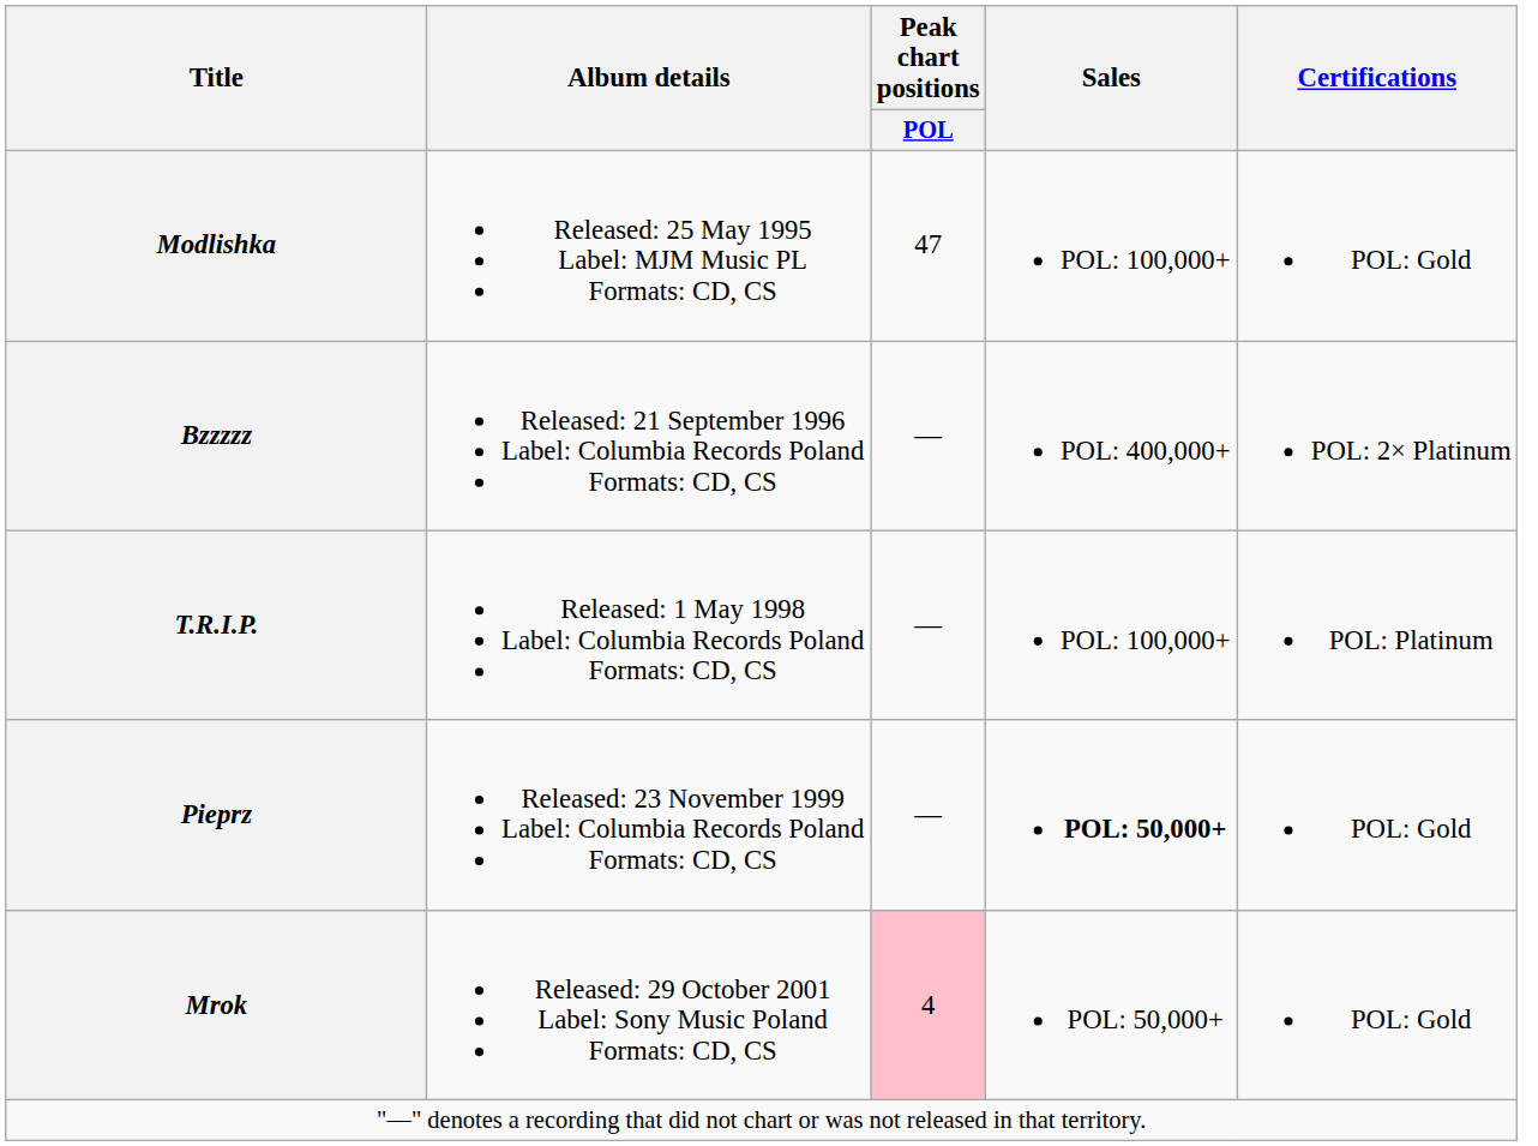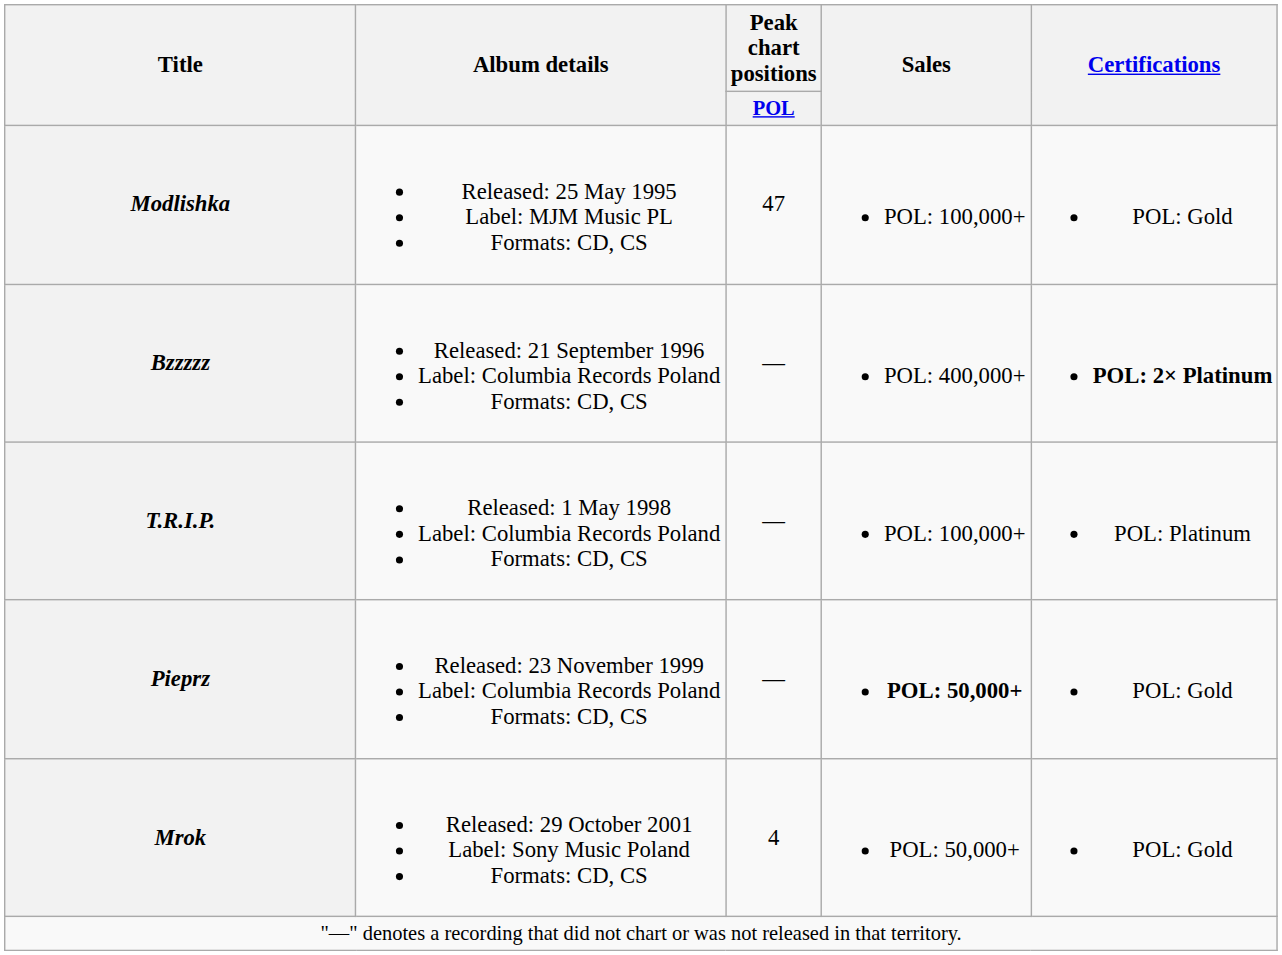Bzzzzz | Certifications: normal -> bold
Mrok | Peak chart positions / POL: pink background -> no background
